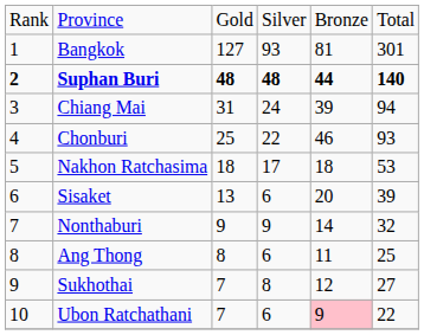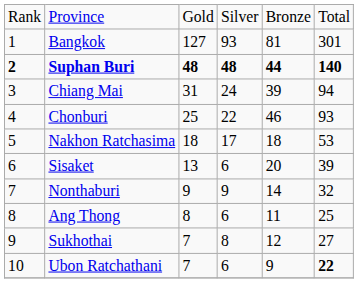Ubon Ratchathani | column 5: pink background -> no background
Ubon Ratchathani | column 6: normal -> bold
